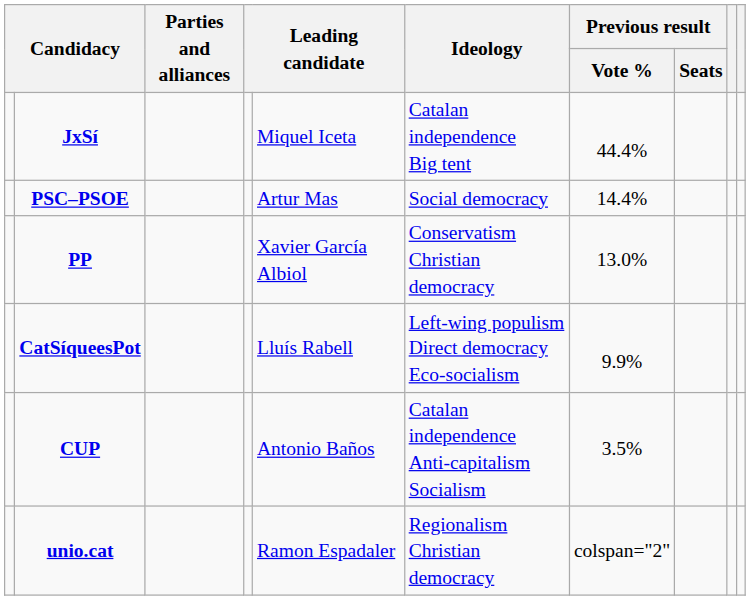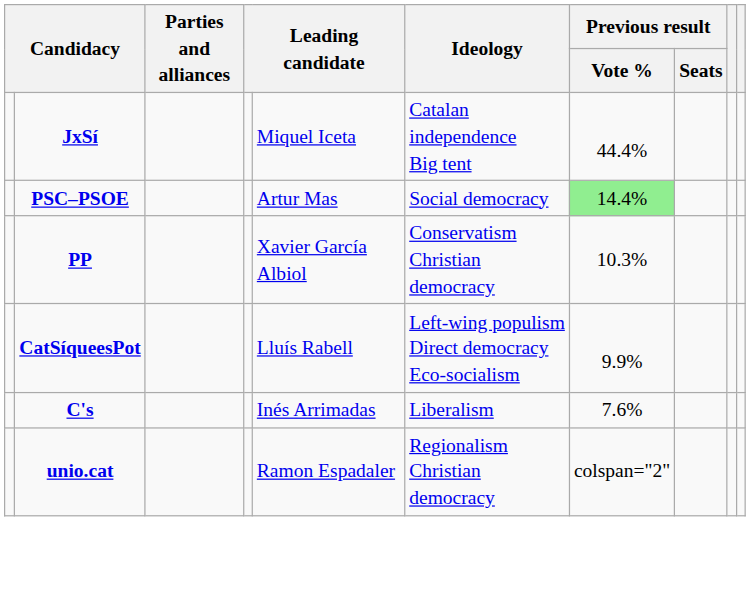PSC–PSOE | Previous result / Vote %: no background -> lightgreen background
PP | Previous result / Vote %: 13.0% -> 10.3%
+ row: C's | Inés Arrimadas | Liberalism | 7.6%
- row: CUP | Antonio Baños | Catalan independence Anti-capitalism Socialism | 3.5%
